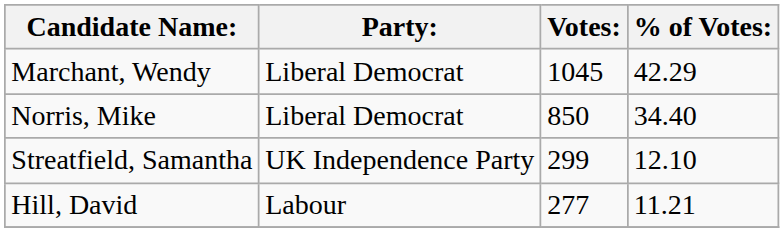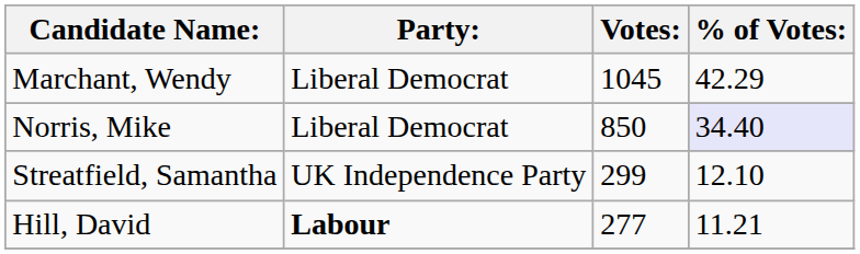Norris, Mike | % of Votes:: no background -> lavender background
Hill, David | Party:: normal -> bold
